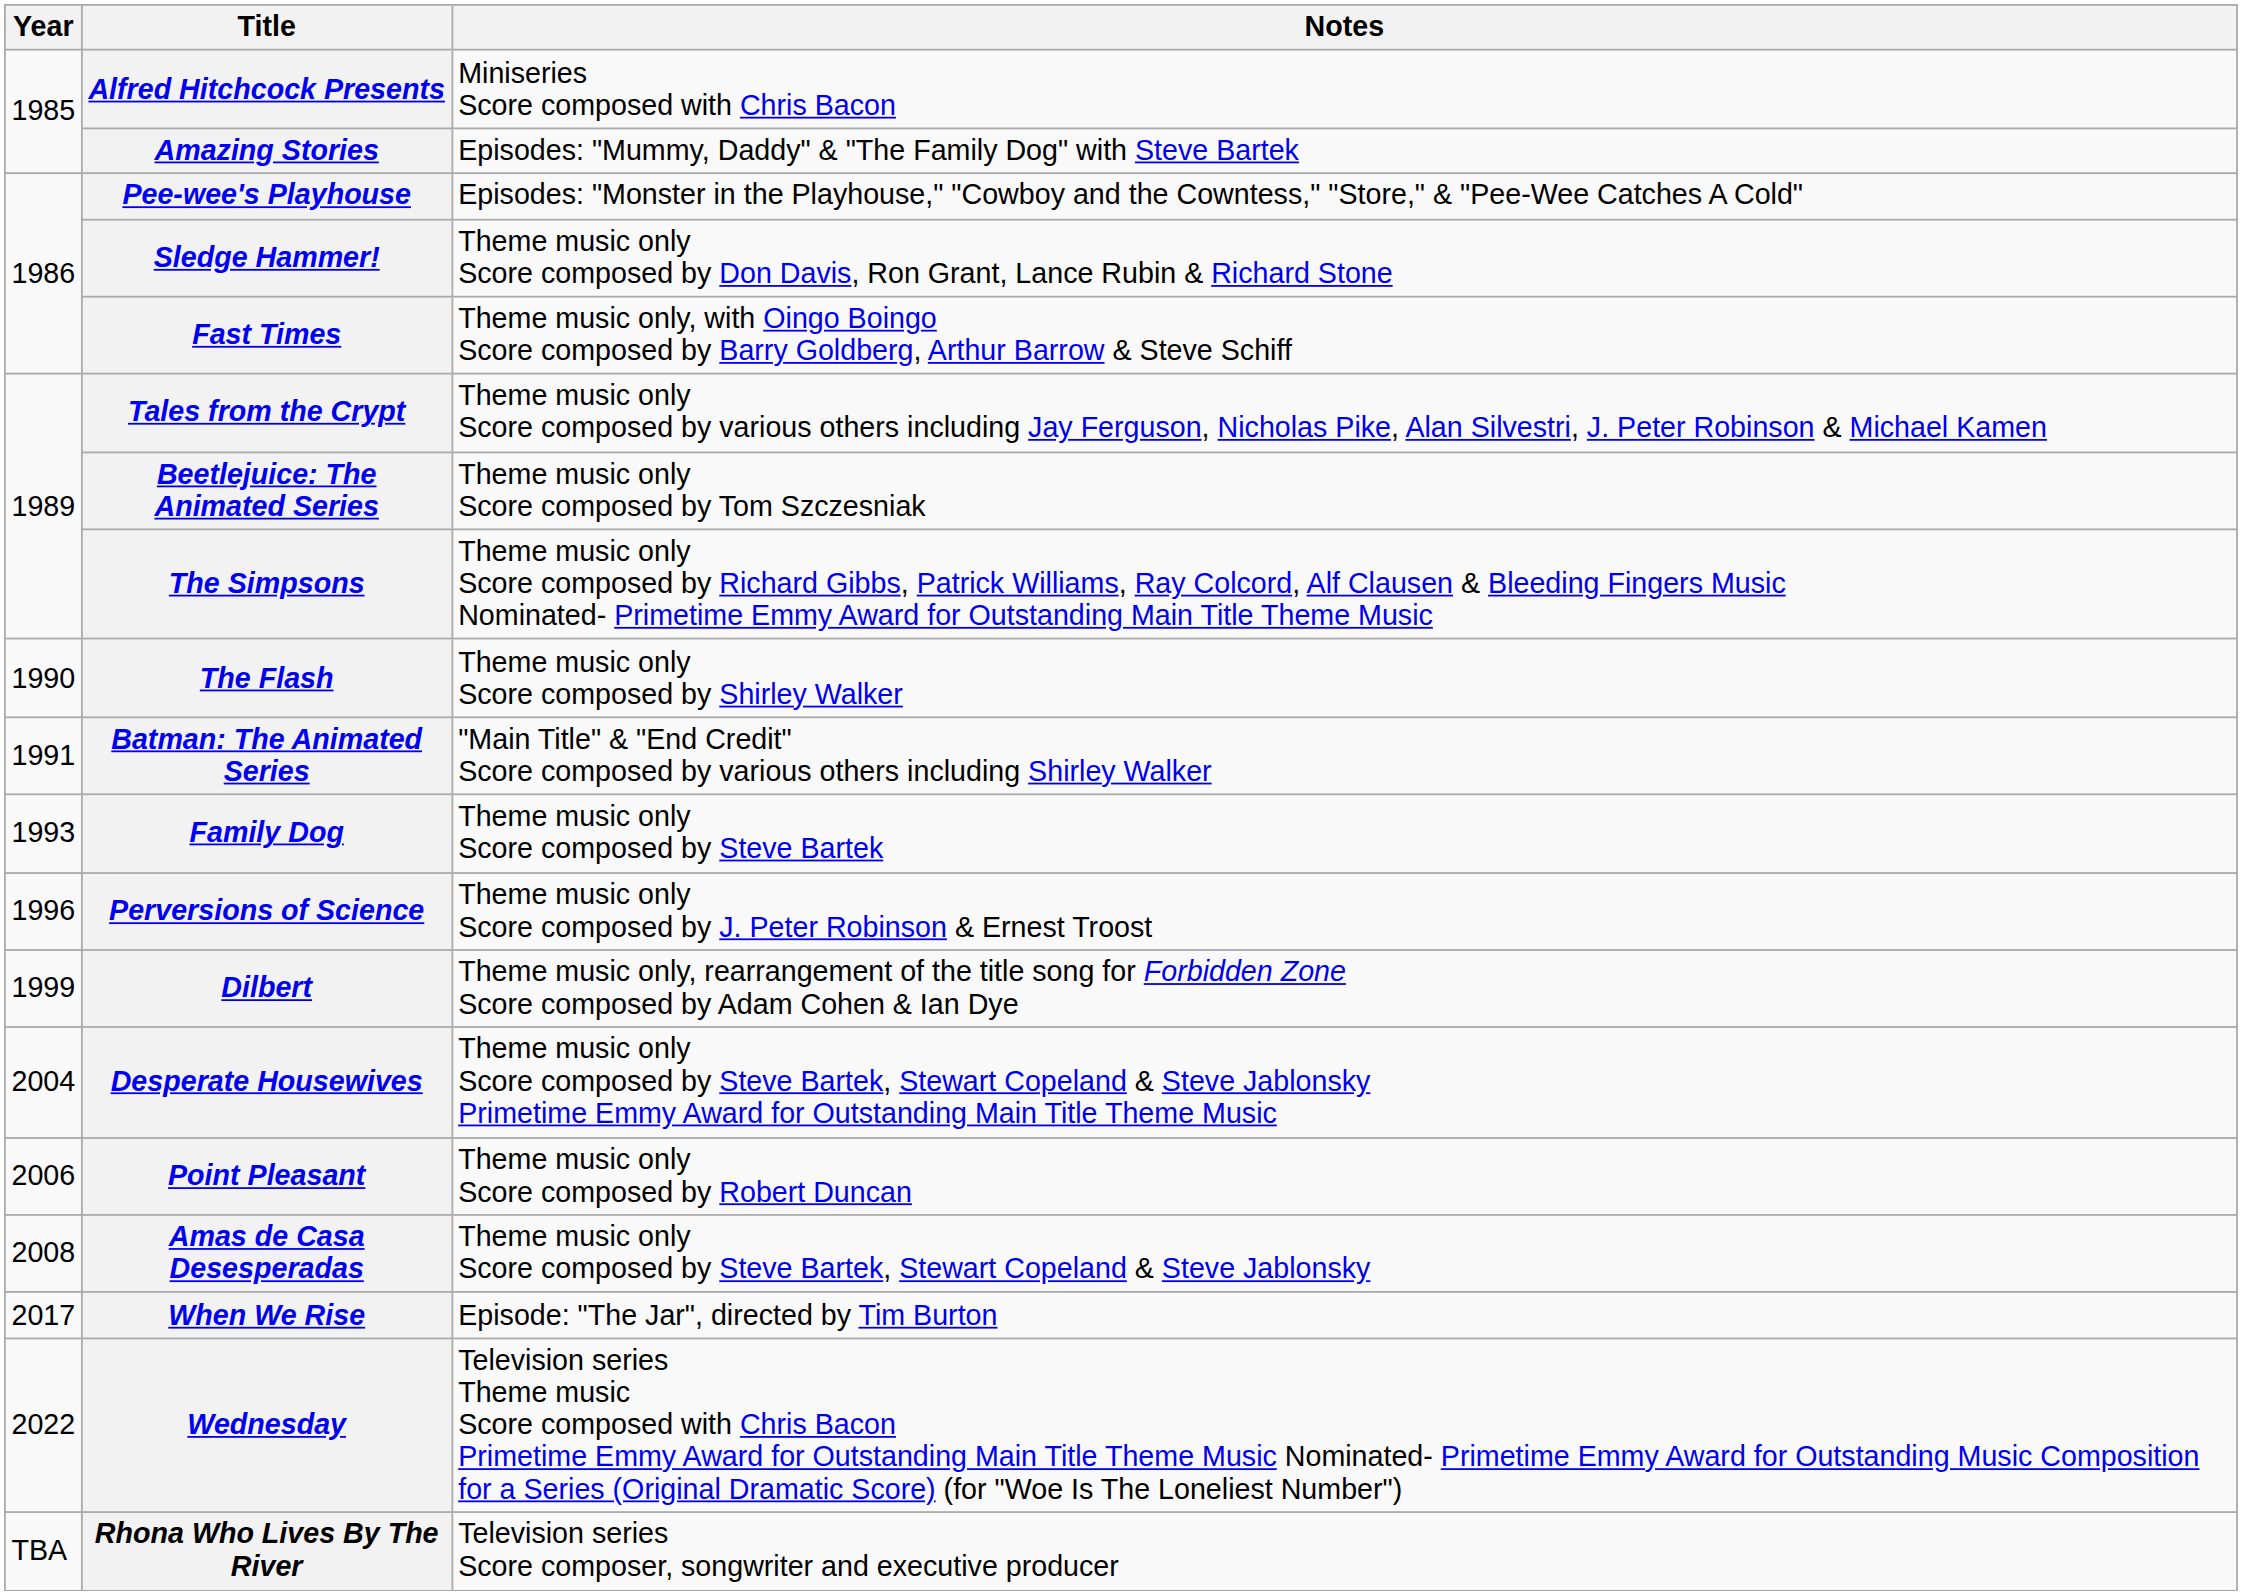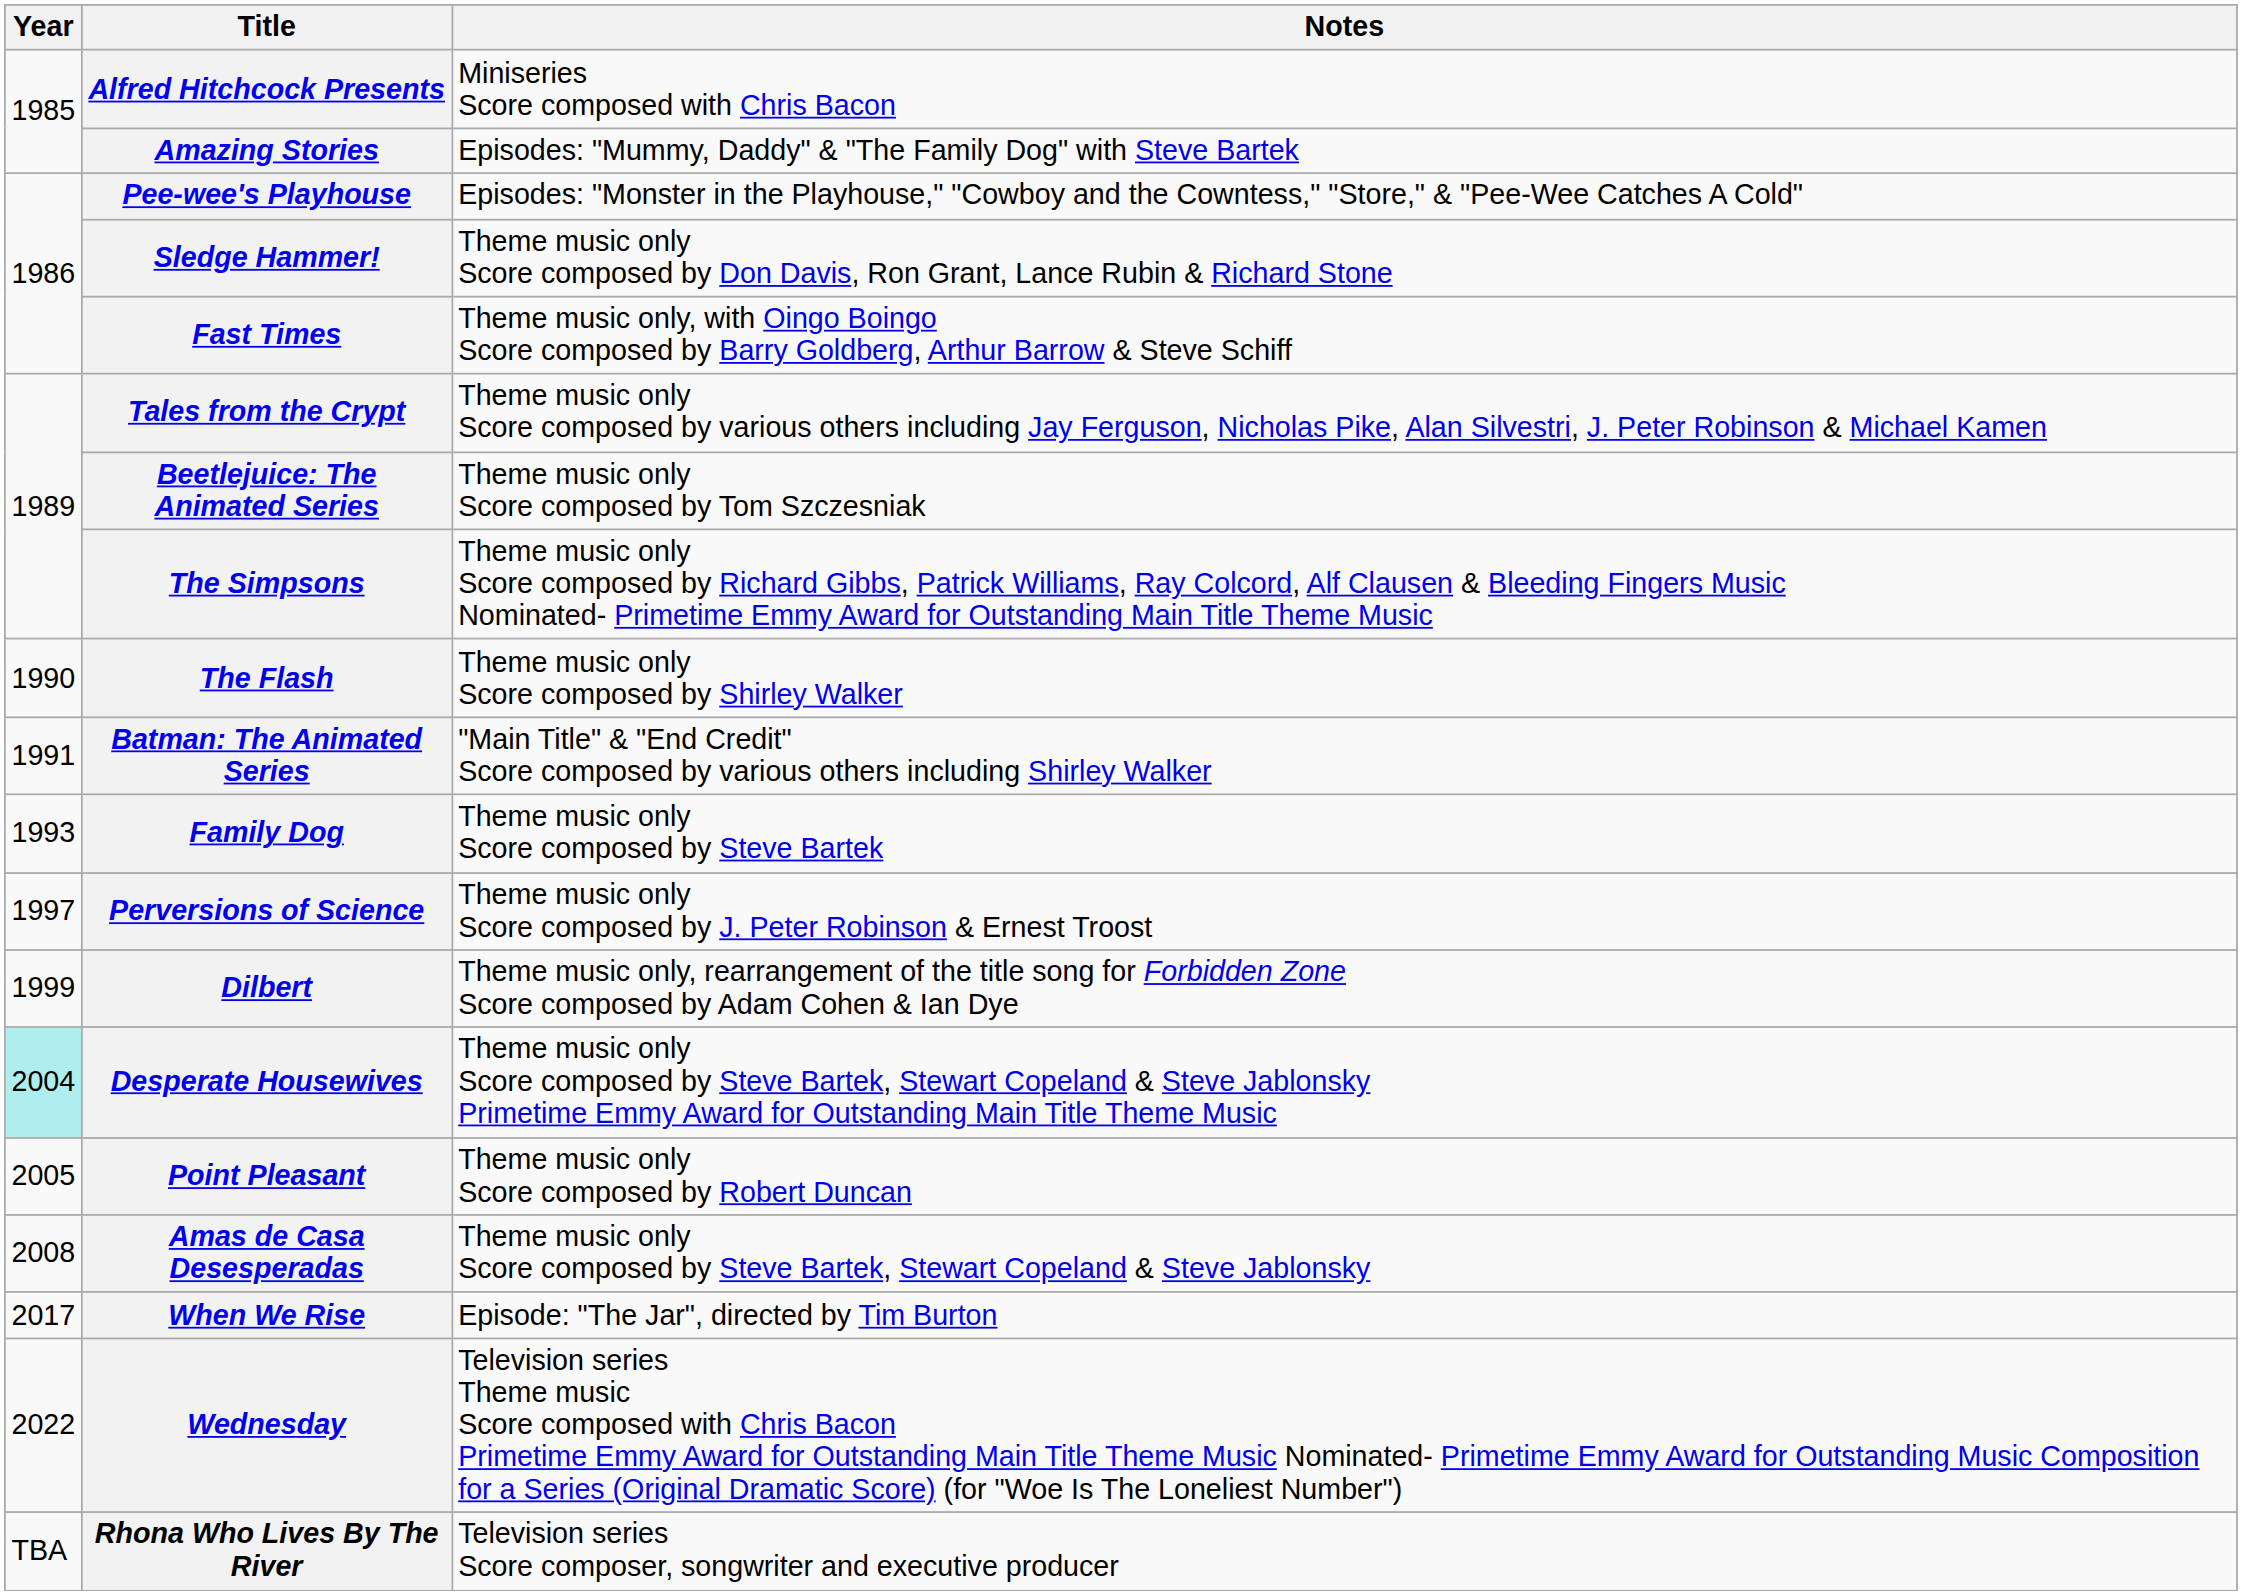Perversions of Science | Year: 1996 -> 1997
Desperate Housewives | Year: no background -> paleturquoise background
Point Pleasant | Year: 2006 -> 2005
